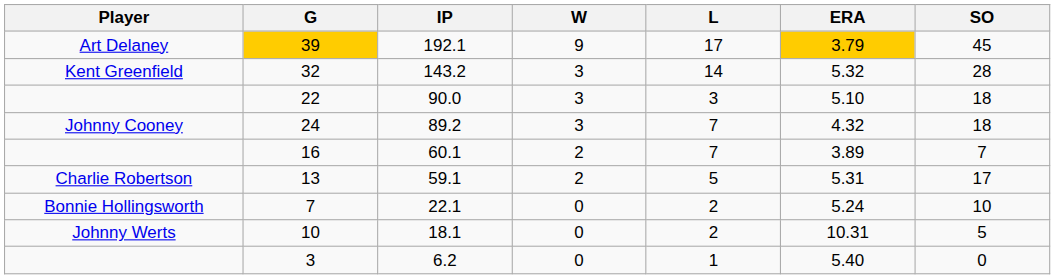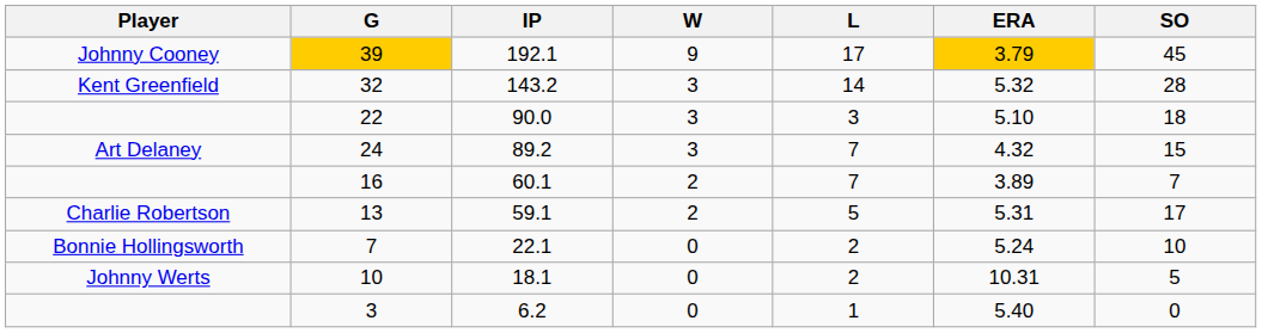39 | Player: Art Delaney -> Johnny Cooney
24 | Player: Johnny Cooney -> Art Delaney
24 | SO: 18 -> 15
